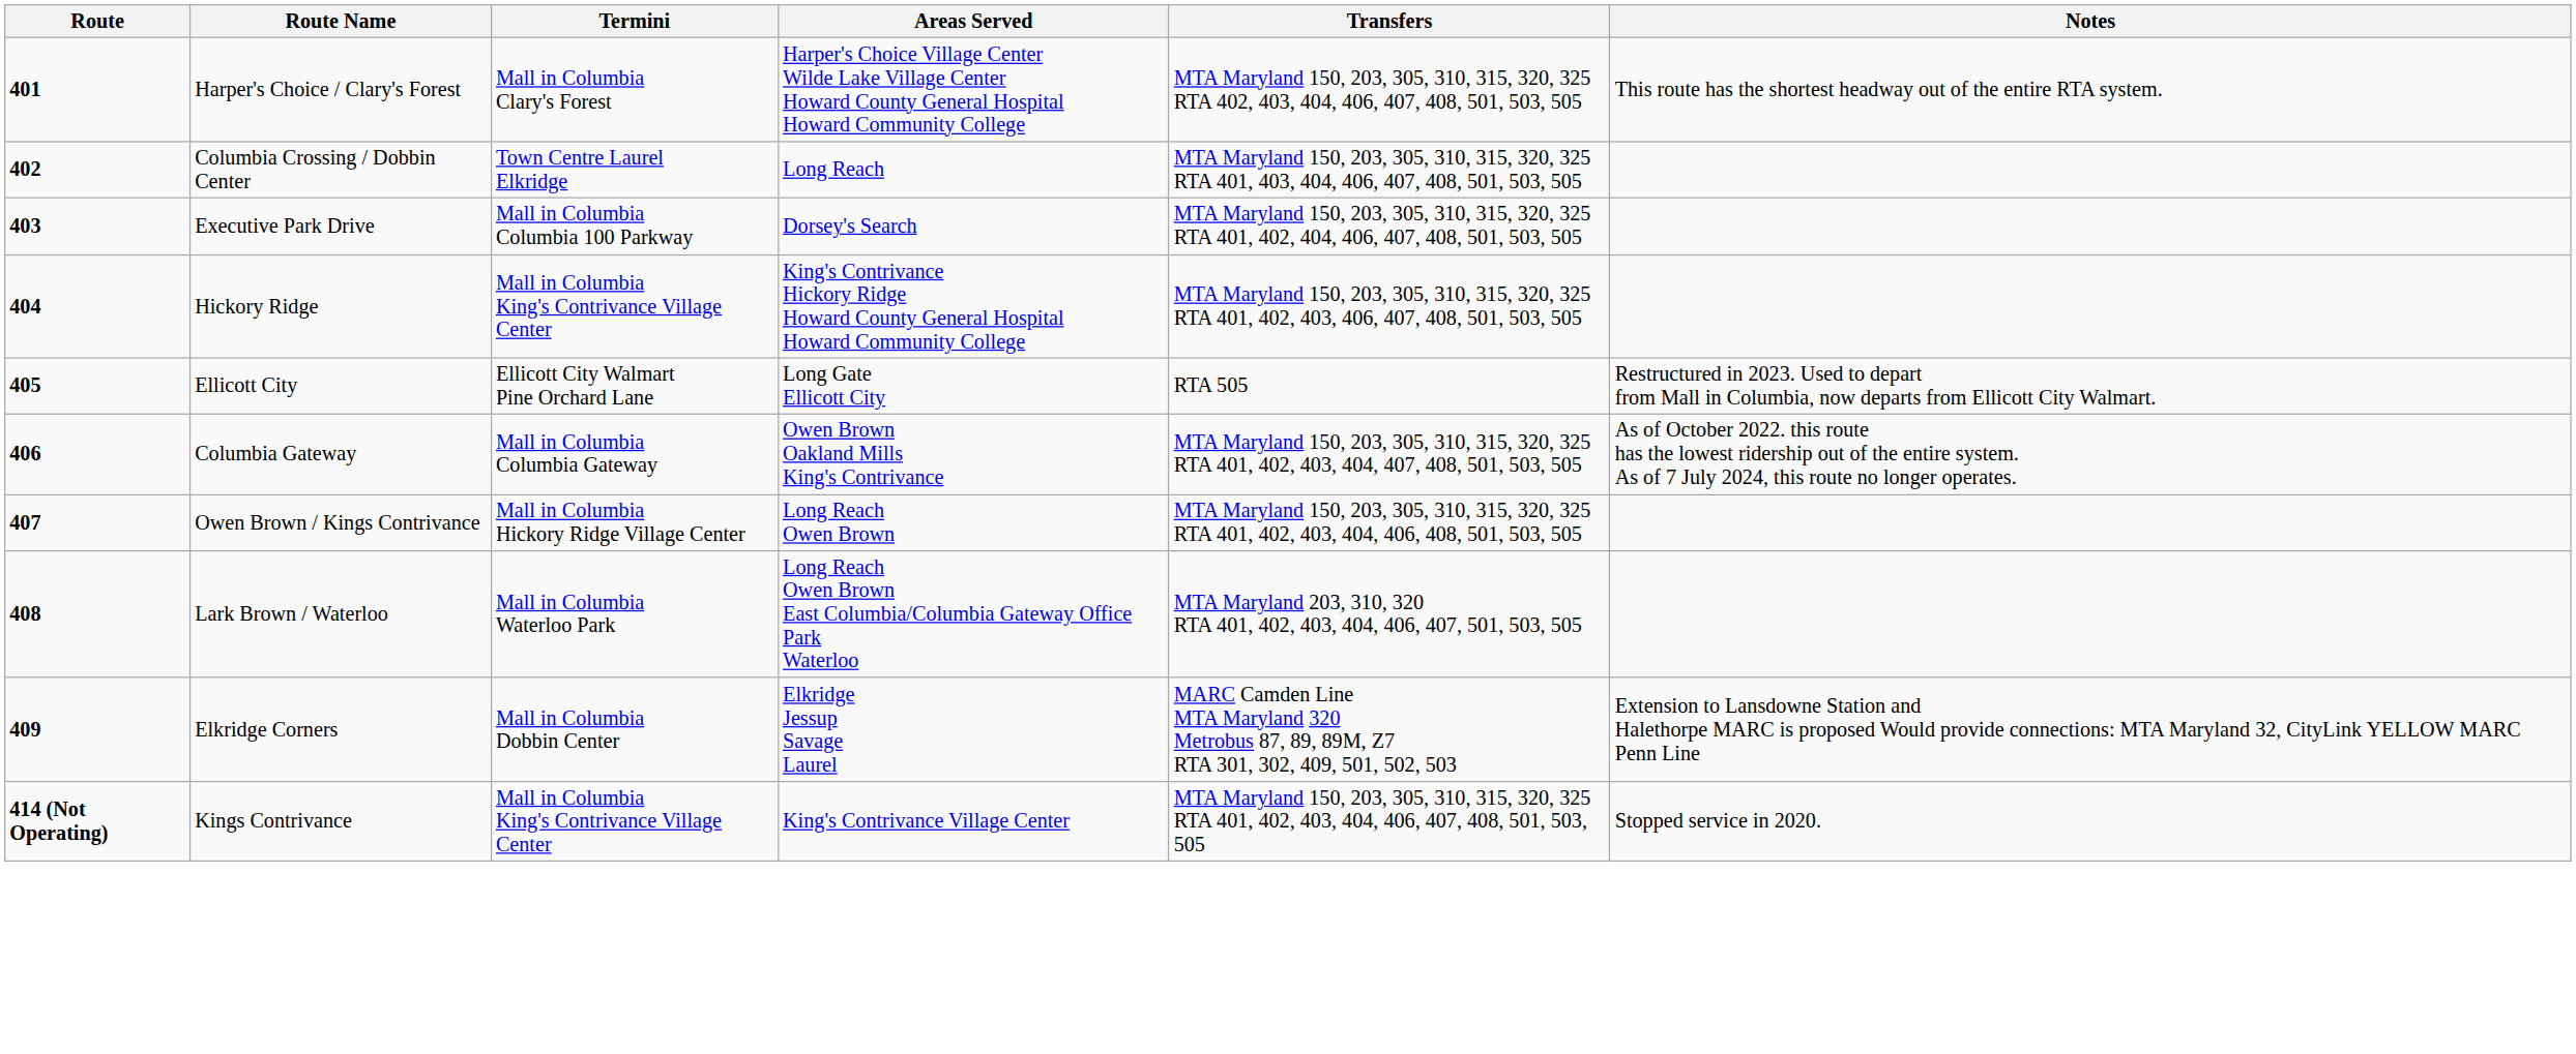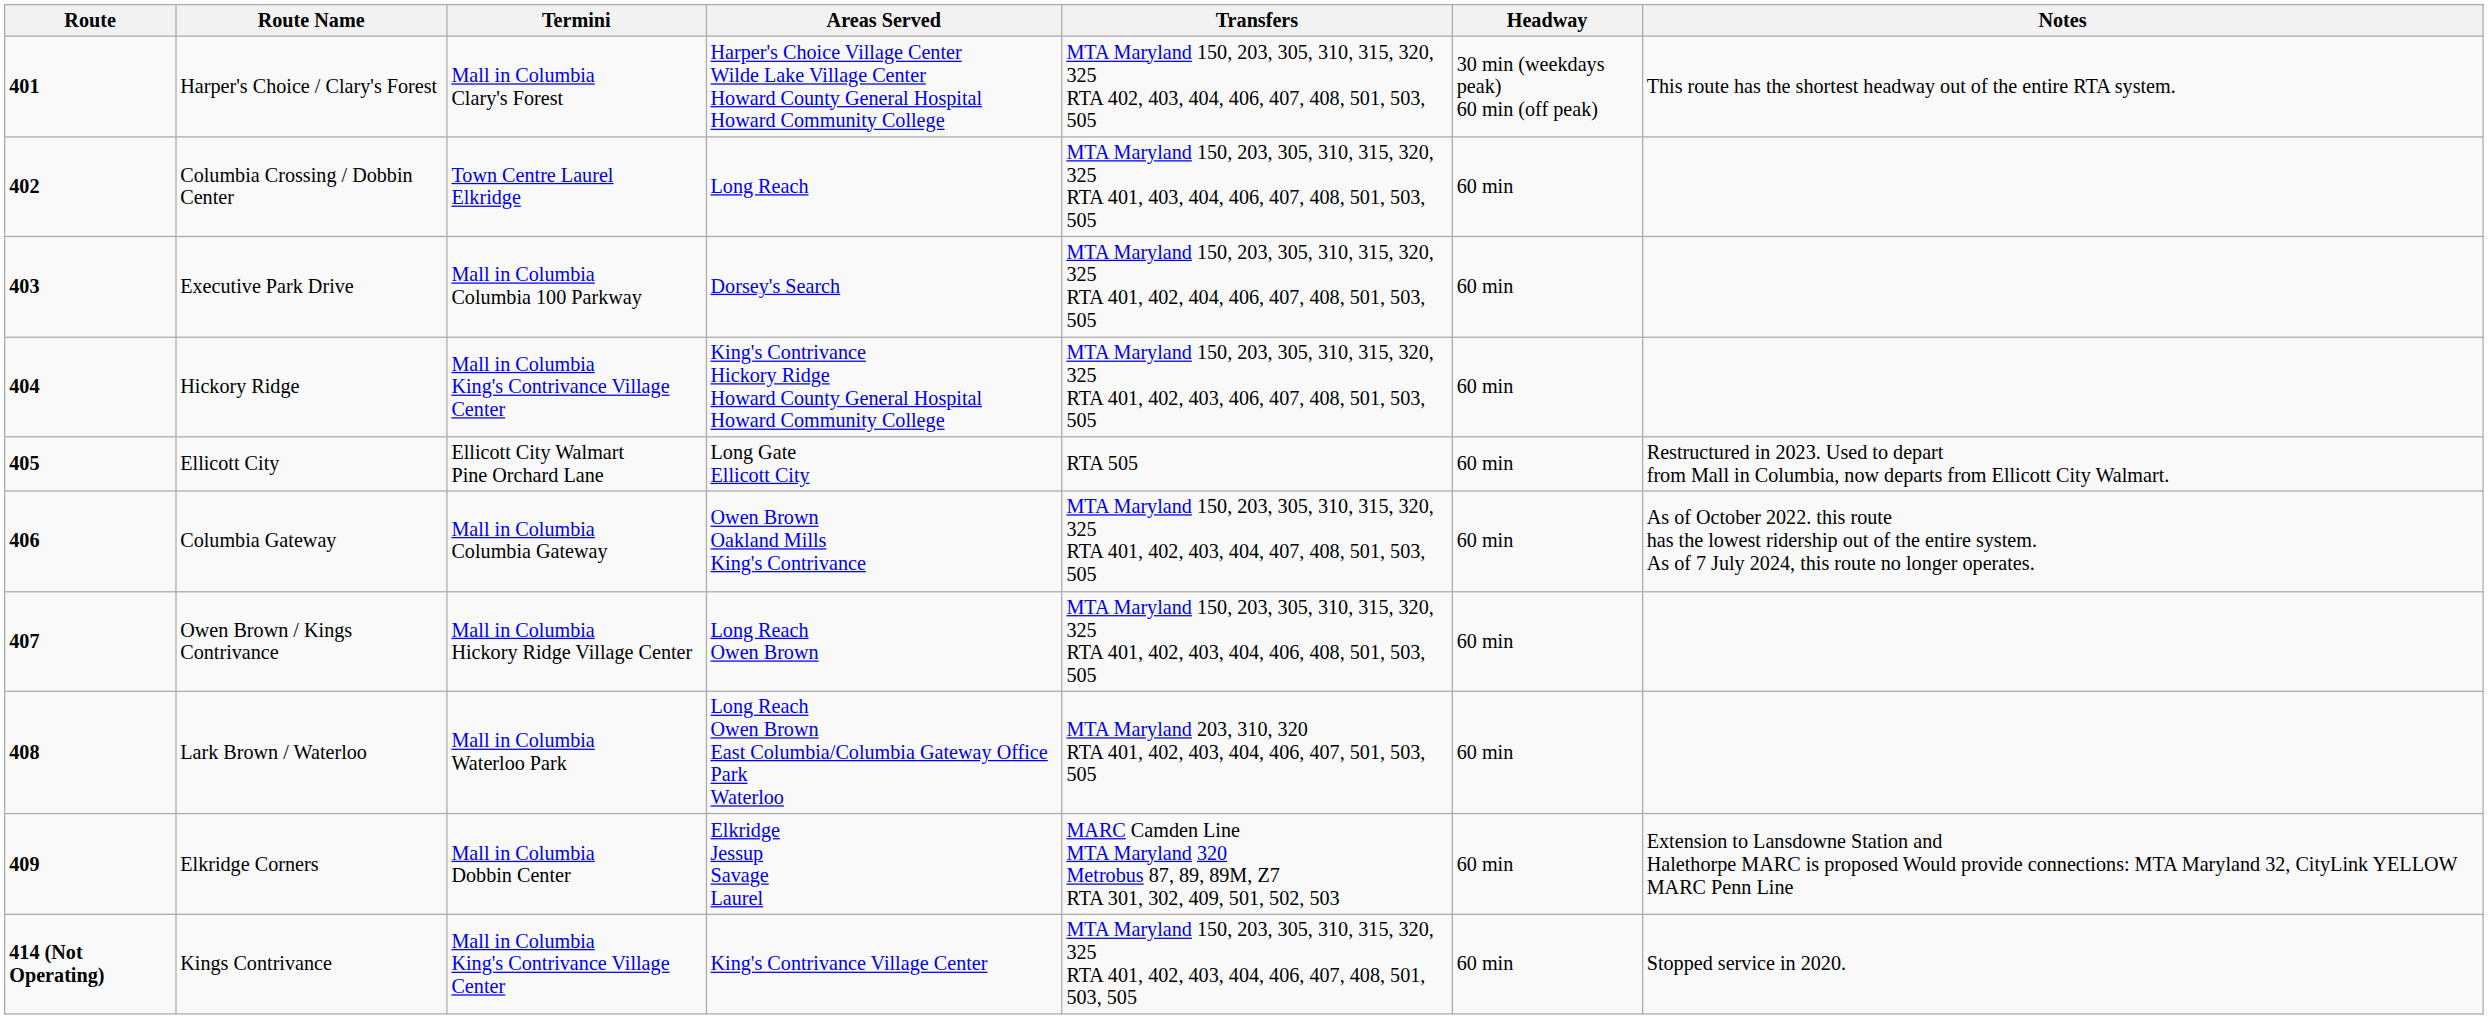+ column: Headway | 30 min (weekdays peak) 60 min (off peak) | 60 min | 60 min | 60 min | 60 min | 60 min | 60 min | 60 min | 60 min | 60 min
